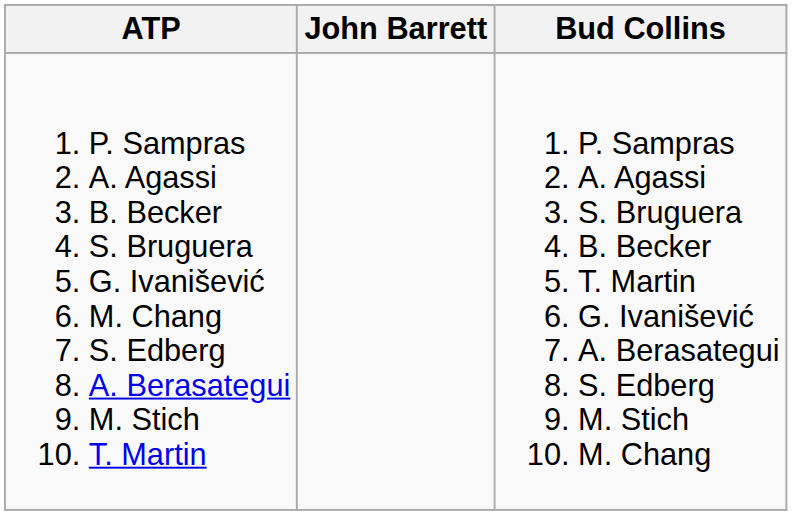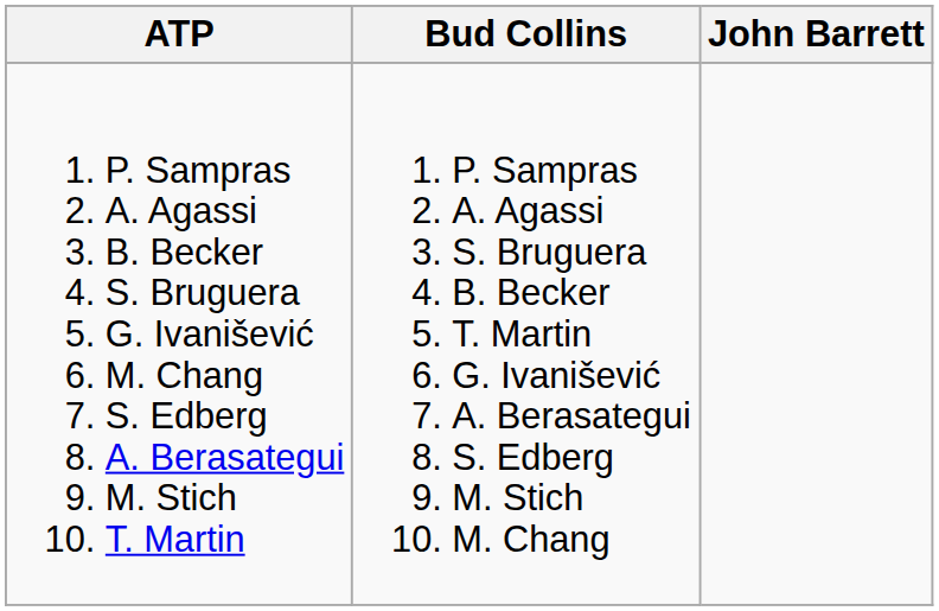columns swapped: Bud Collins <-> John Barrett
